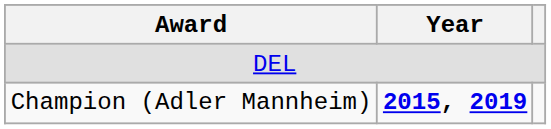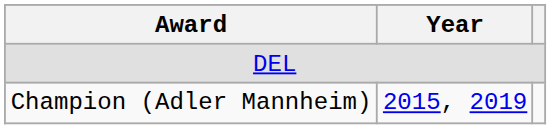Champion (Adler Mannheim) | Year: bold -> normal
